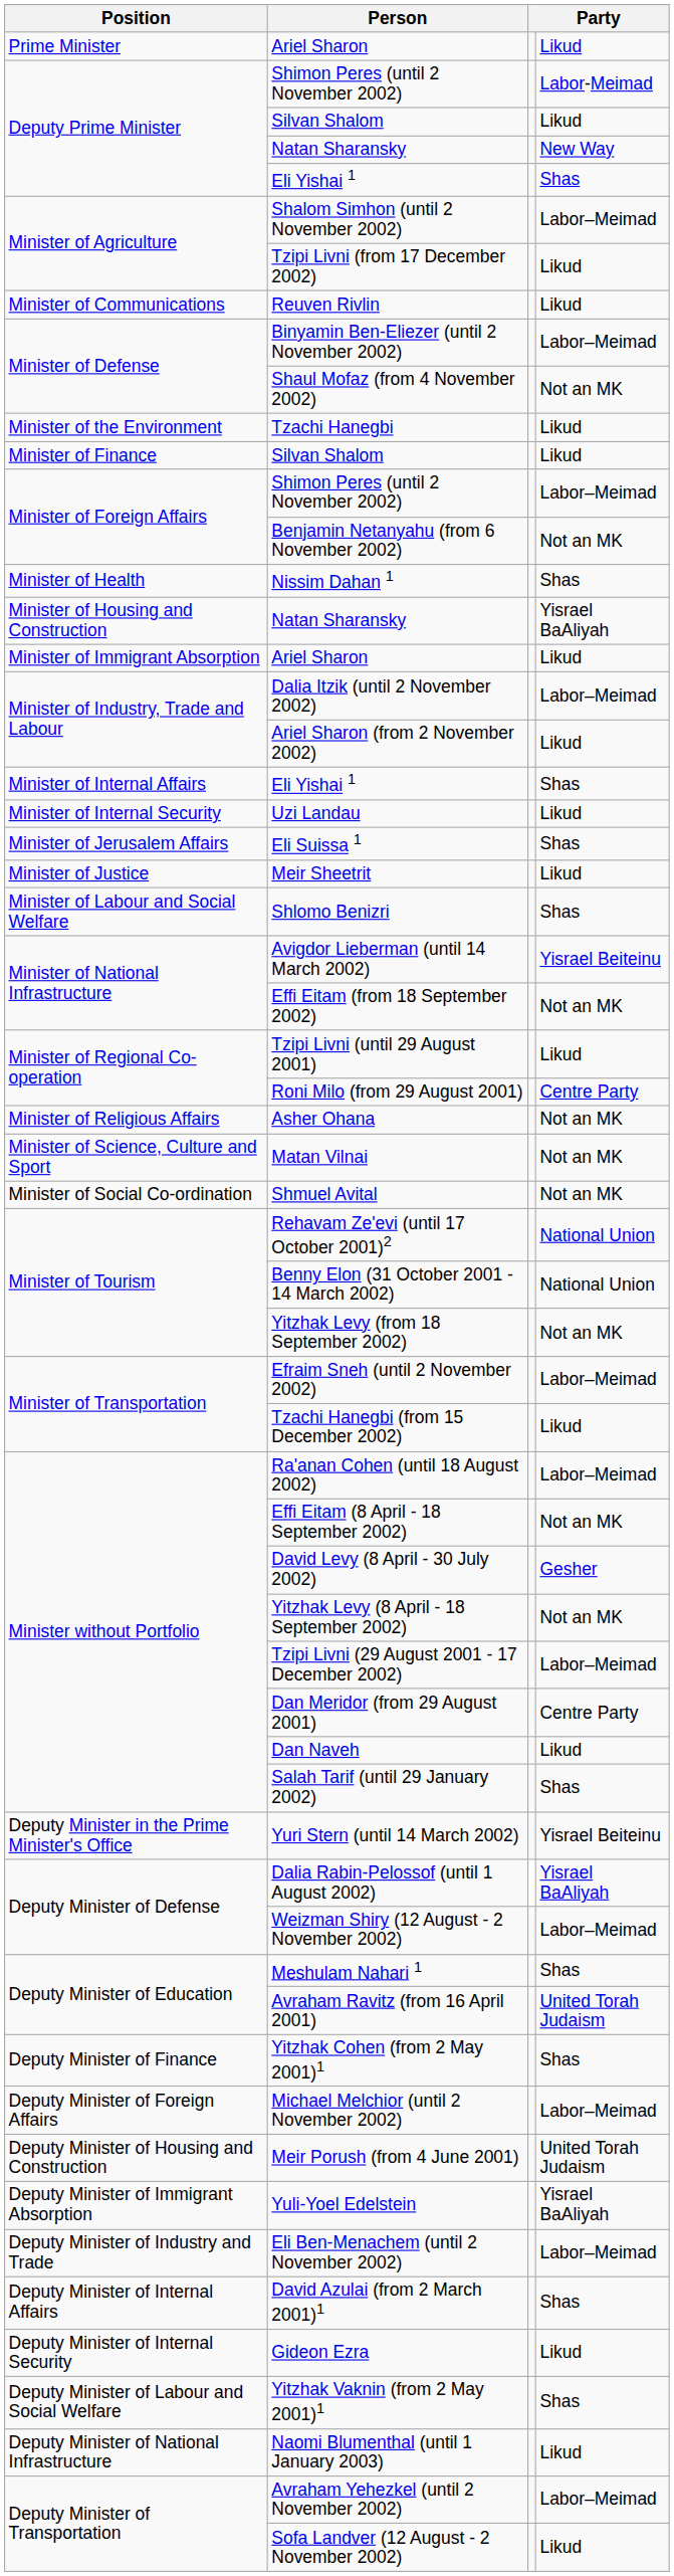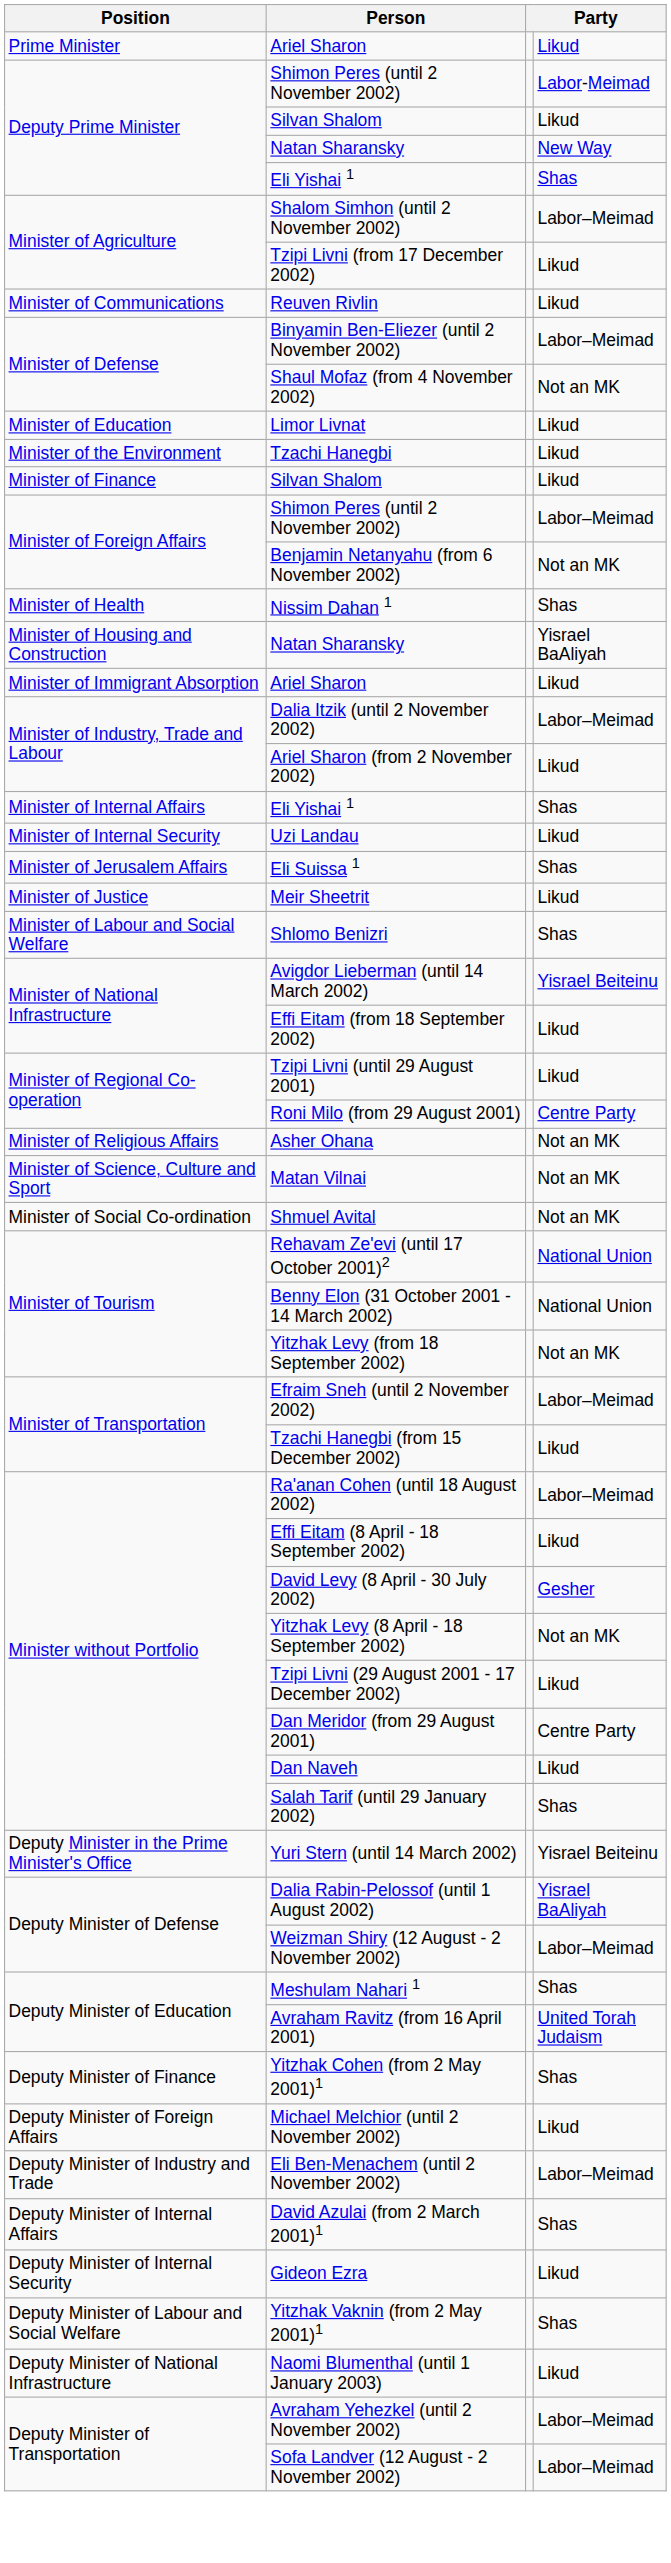+ row: Minister of Education | Limor Livnat | Likud
Effi Eitam (from 18 September 2002) | column 4: Not an MK -> Likud
Effi Eitam (8 April - 18 September 2002) | column 4: Not an MK -> Likud
Tzipi Livni (29 August 2001 - 17 December 2002) | column 4: Labor–Meimad -> Likud
Michael Melchior (until 2 November 2002) | column 4: Labor–Meimad -> Likud
- row: Deputy Minister of Housing and Construction | Meir Porush (from 4 June 2001) | United Torah Judaism
- row: Deputy Minister of Immigrant Absorption | Yuli-Yoel Edelstein | Yisrael BaAliyah
Sofa Landver (12 August - 2 November 2002) | column 4: Likud -> Labor–Meimad
